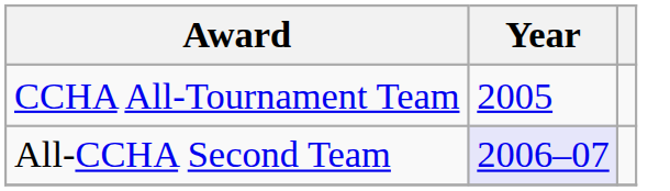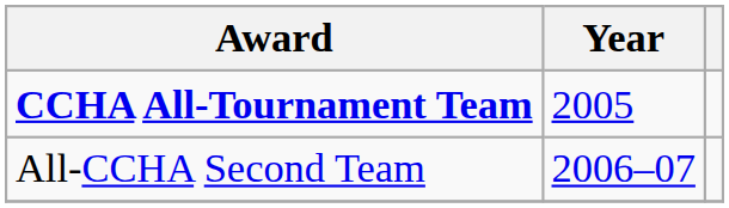row 2 | Award: normal -> bold
row 3 | Year: lavender background -> no background
